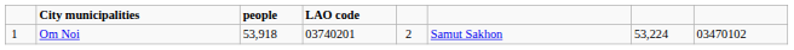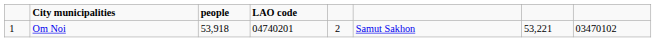Om Noi | LAO code: 03740201 -> 04740201
Om Noi | column 7: 53,224 -> 53,221
